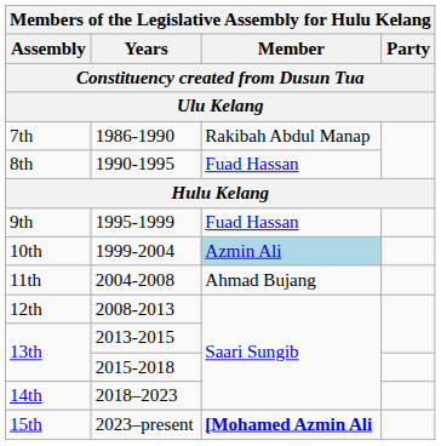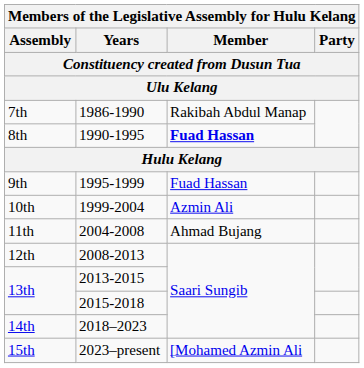8th | Member: normal -> bold
10th | Member: lightblue background -> no background
15th | Member: bold -> normal
